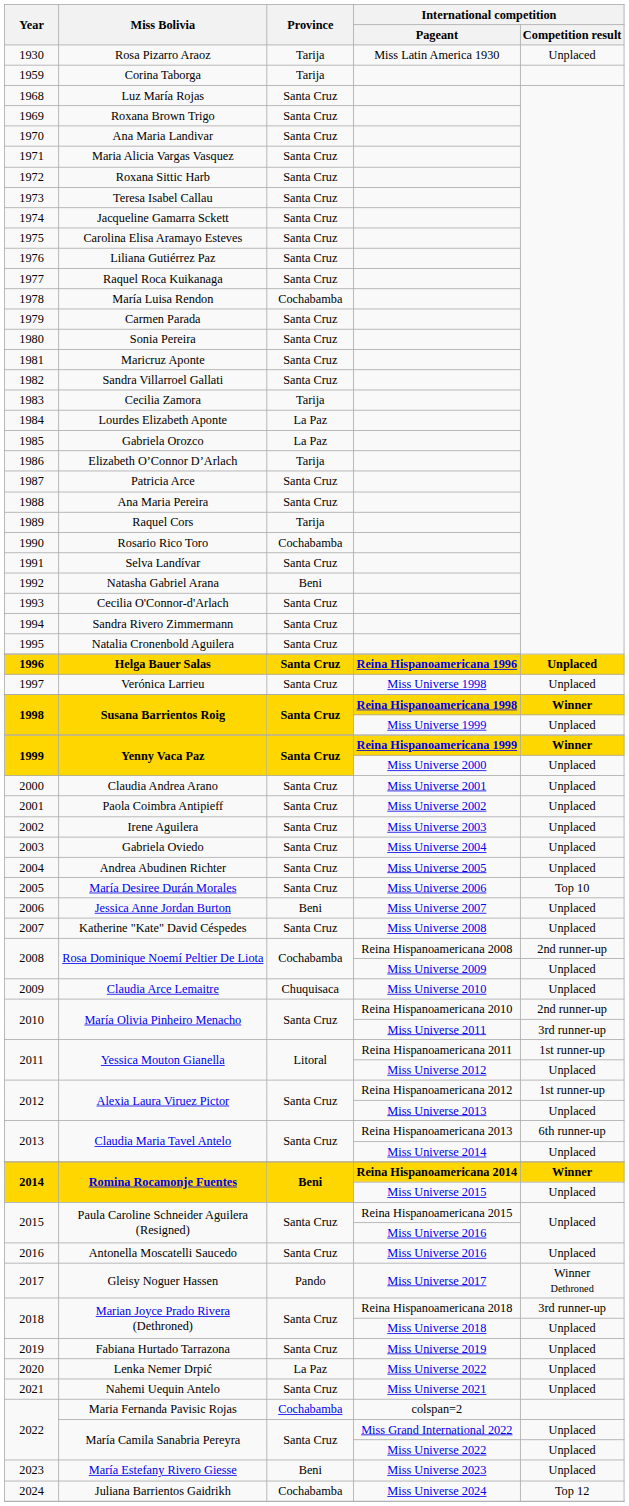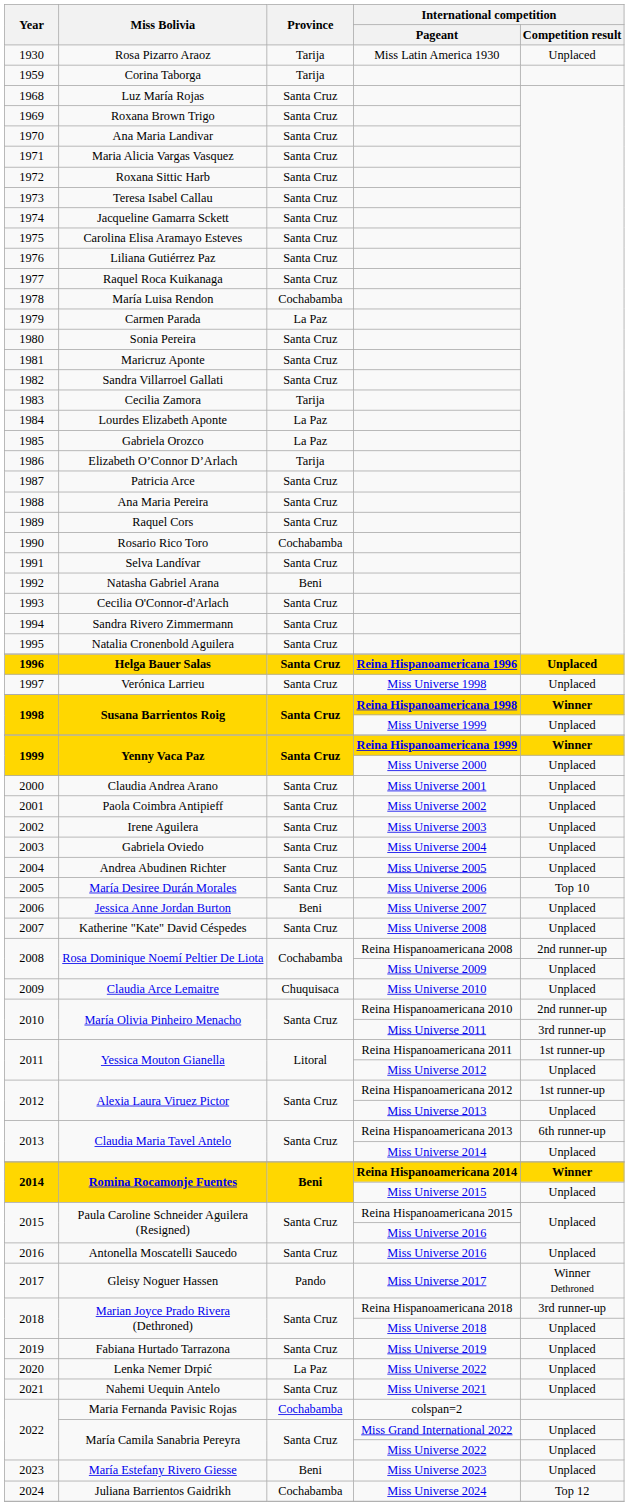Carmen Parada | Province: Santa Cruz -> La Paz
Raquel Cors | Province: Tarija -> Santa Cruz
